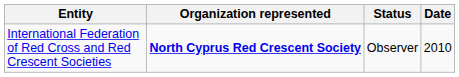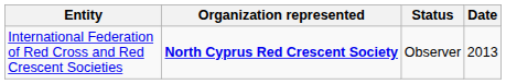row 2 | Date: 2010 -> 2013
